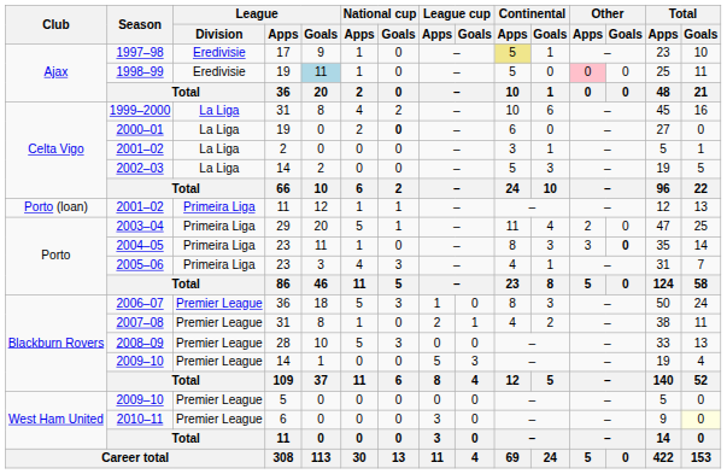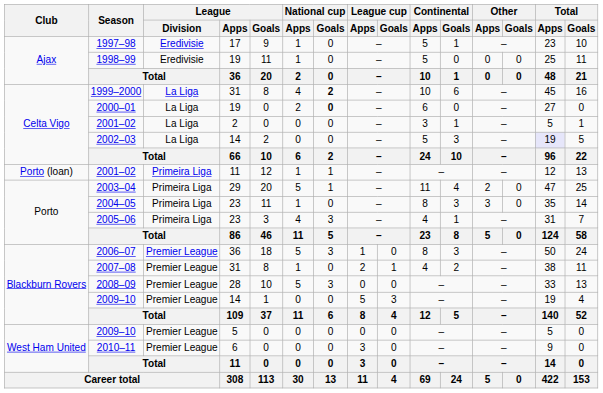1997–98 | Continental / Apps: khaki background -> no background
1998–99 | League / Goals: lightblue background -> no background
1998–99 | Other / Apps: pink background -> no background
1999–2000 | National cup / Goals: normal -> bold
2002–03 | Total / Apps: no background -> lavender background
2004–05 | Other / Goals: bold -> normal
2010–11 | Total / Goals: lightyellow background -> no background
